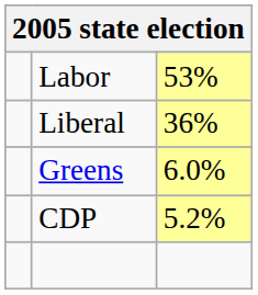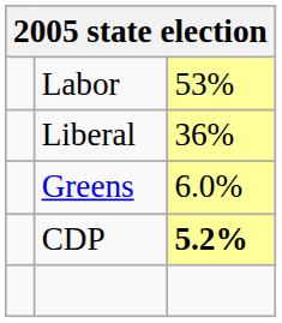CDP | column 3: normal -> bold
